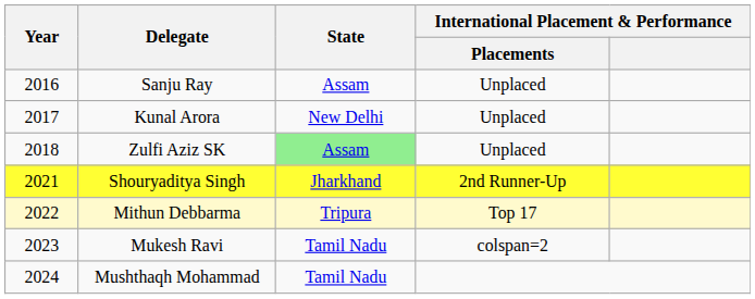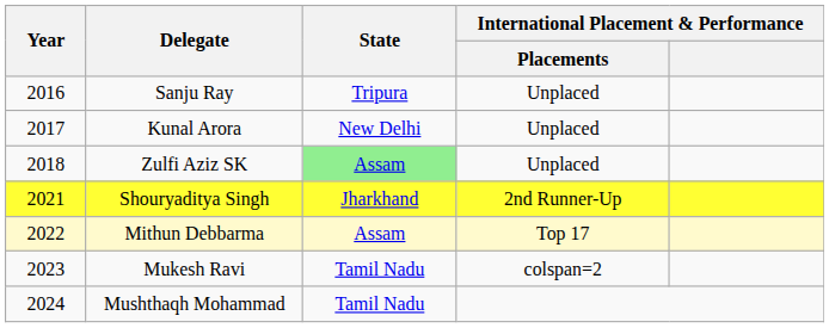Sanju Ray | State: Assam -> Tripura
Mithun Debbarma | State: Tripura -> Assam
